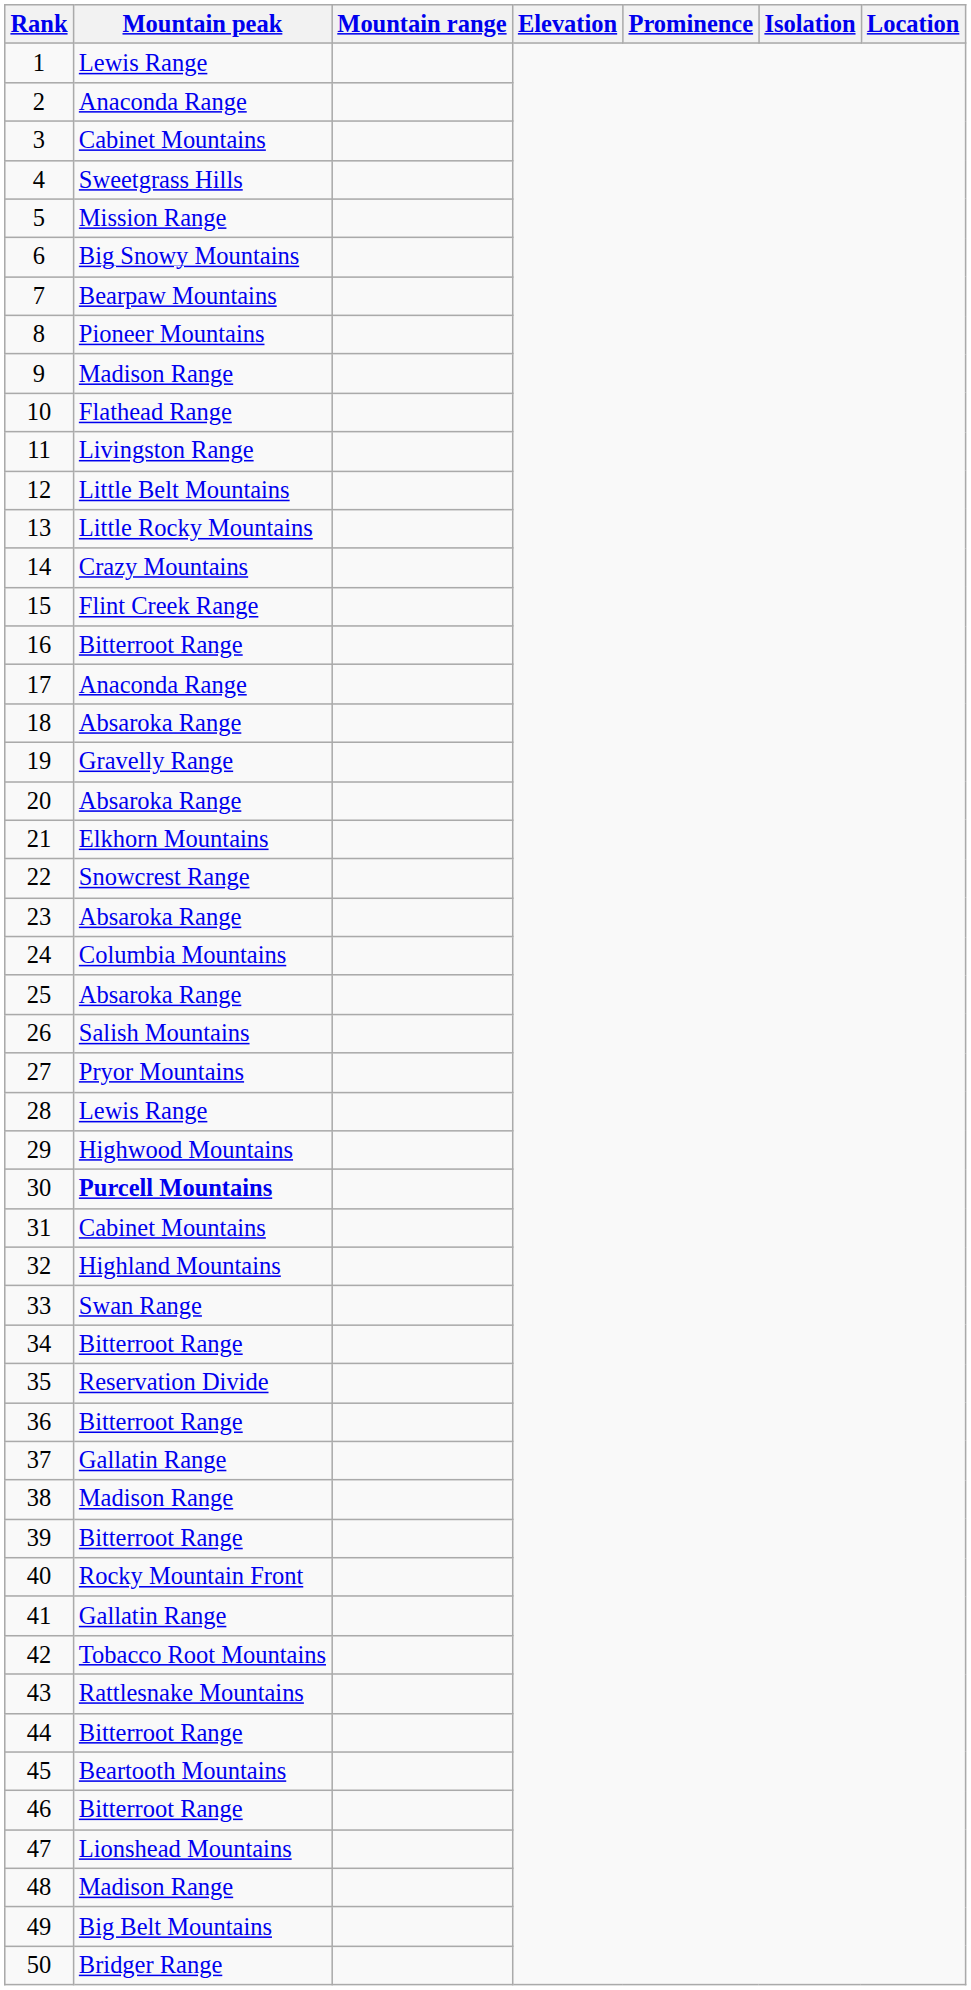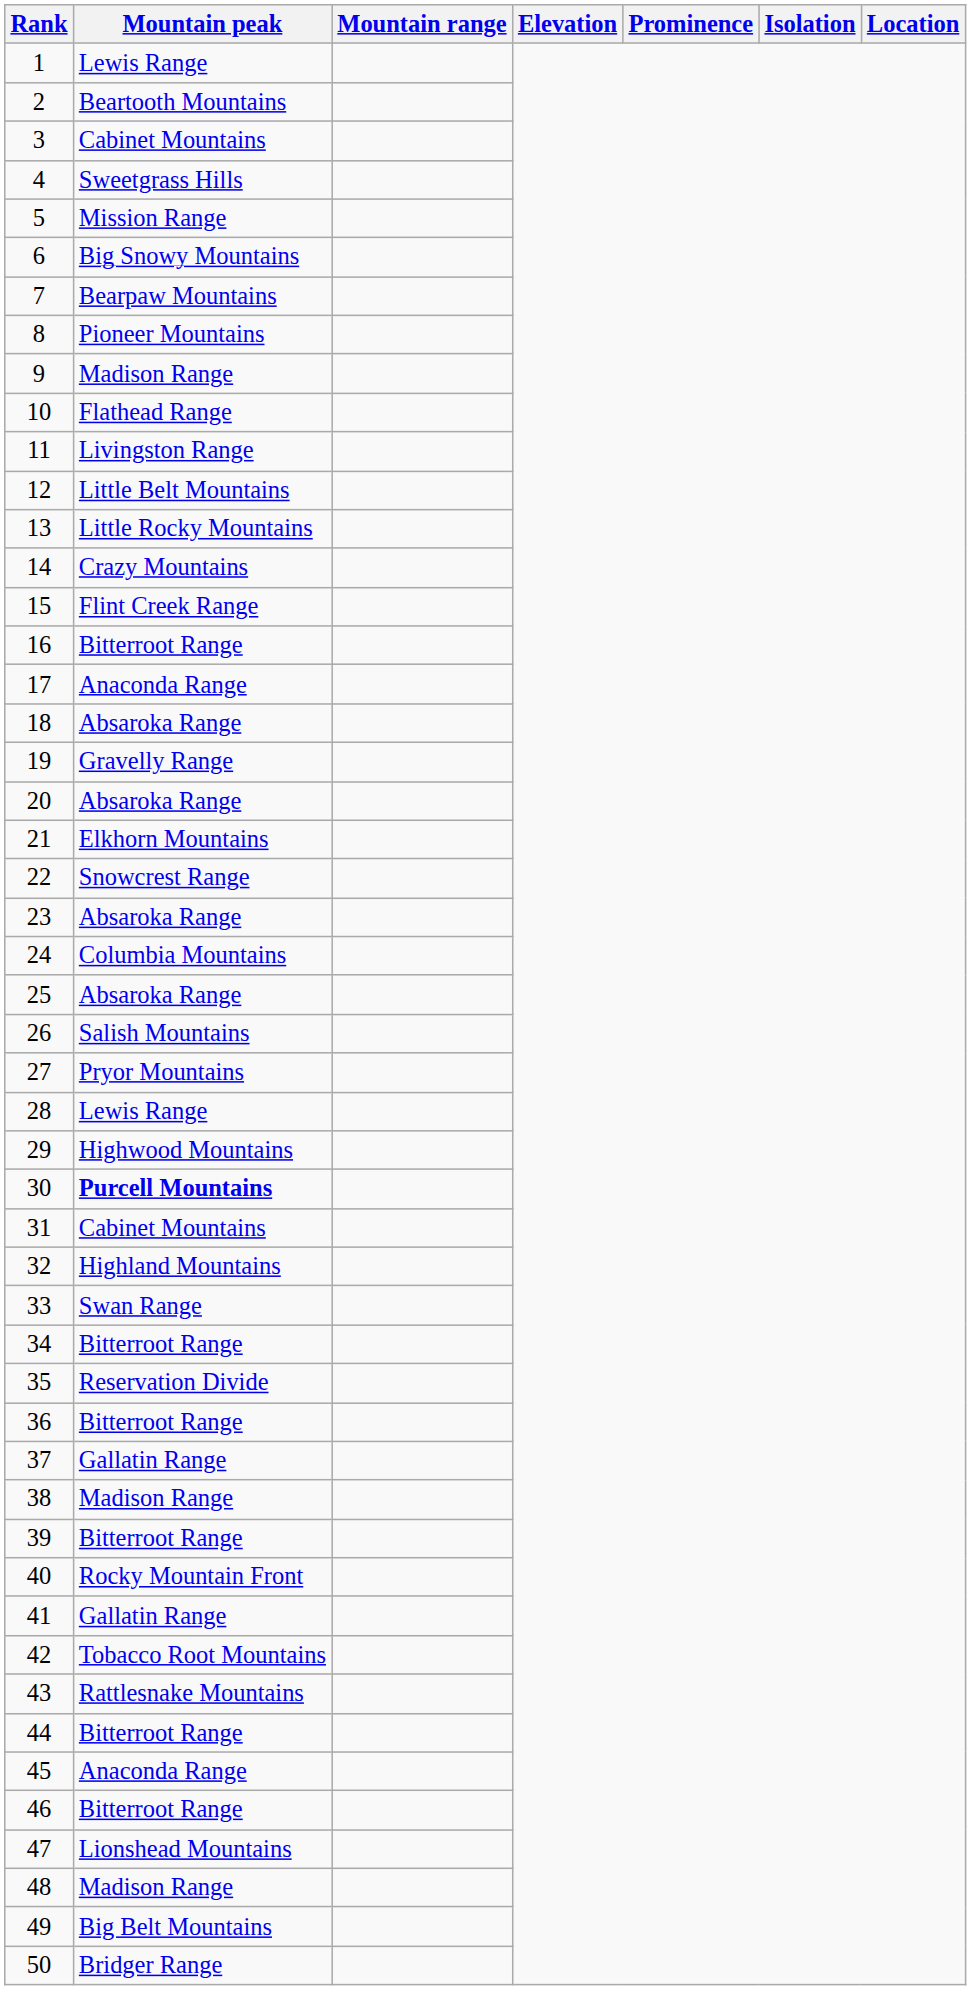2 | Mountain peak: Anaconda Range -> Beartooth Mountains
45 | Mountain peak: Beartooth Mountains -> Anaconda Range
